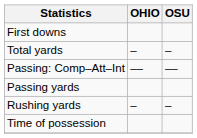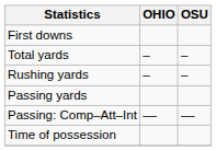rows swapped: Rushing yards <-> Passing: Comp–Att–Int
